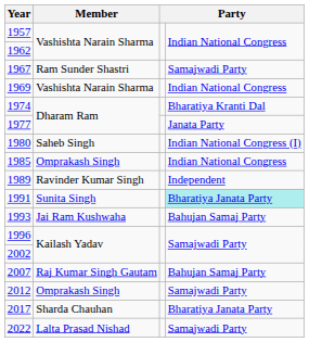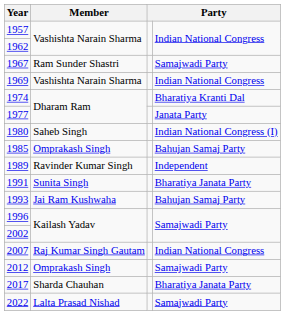1985 | column 4: Indian National Congress -> Bahujan Samaj Party
1991 | column 4: paleturquoise background -> no background
2007 | column 4: Bahujan Samaj Party -> Indian National Congress
